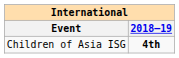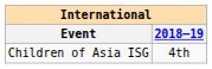Children of Asia ISG | 2018–19: bold -> normal
